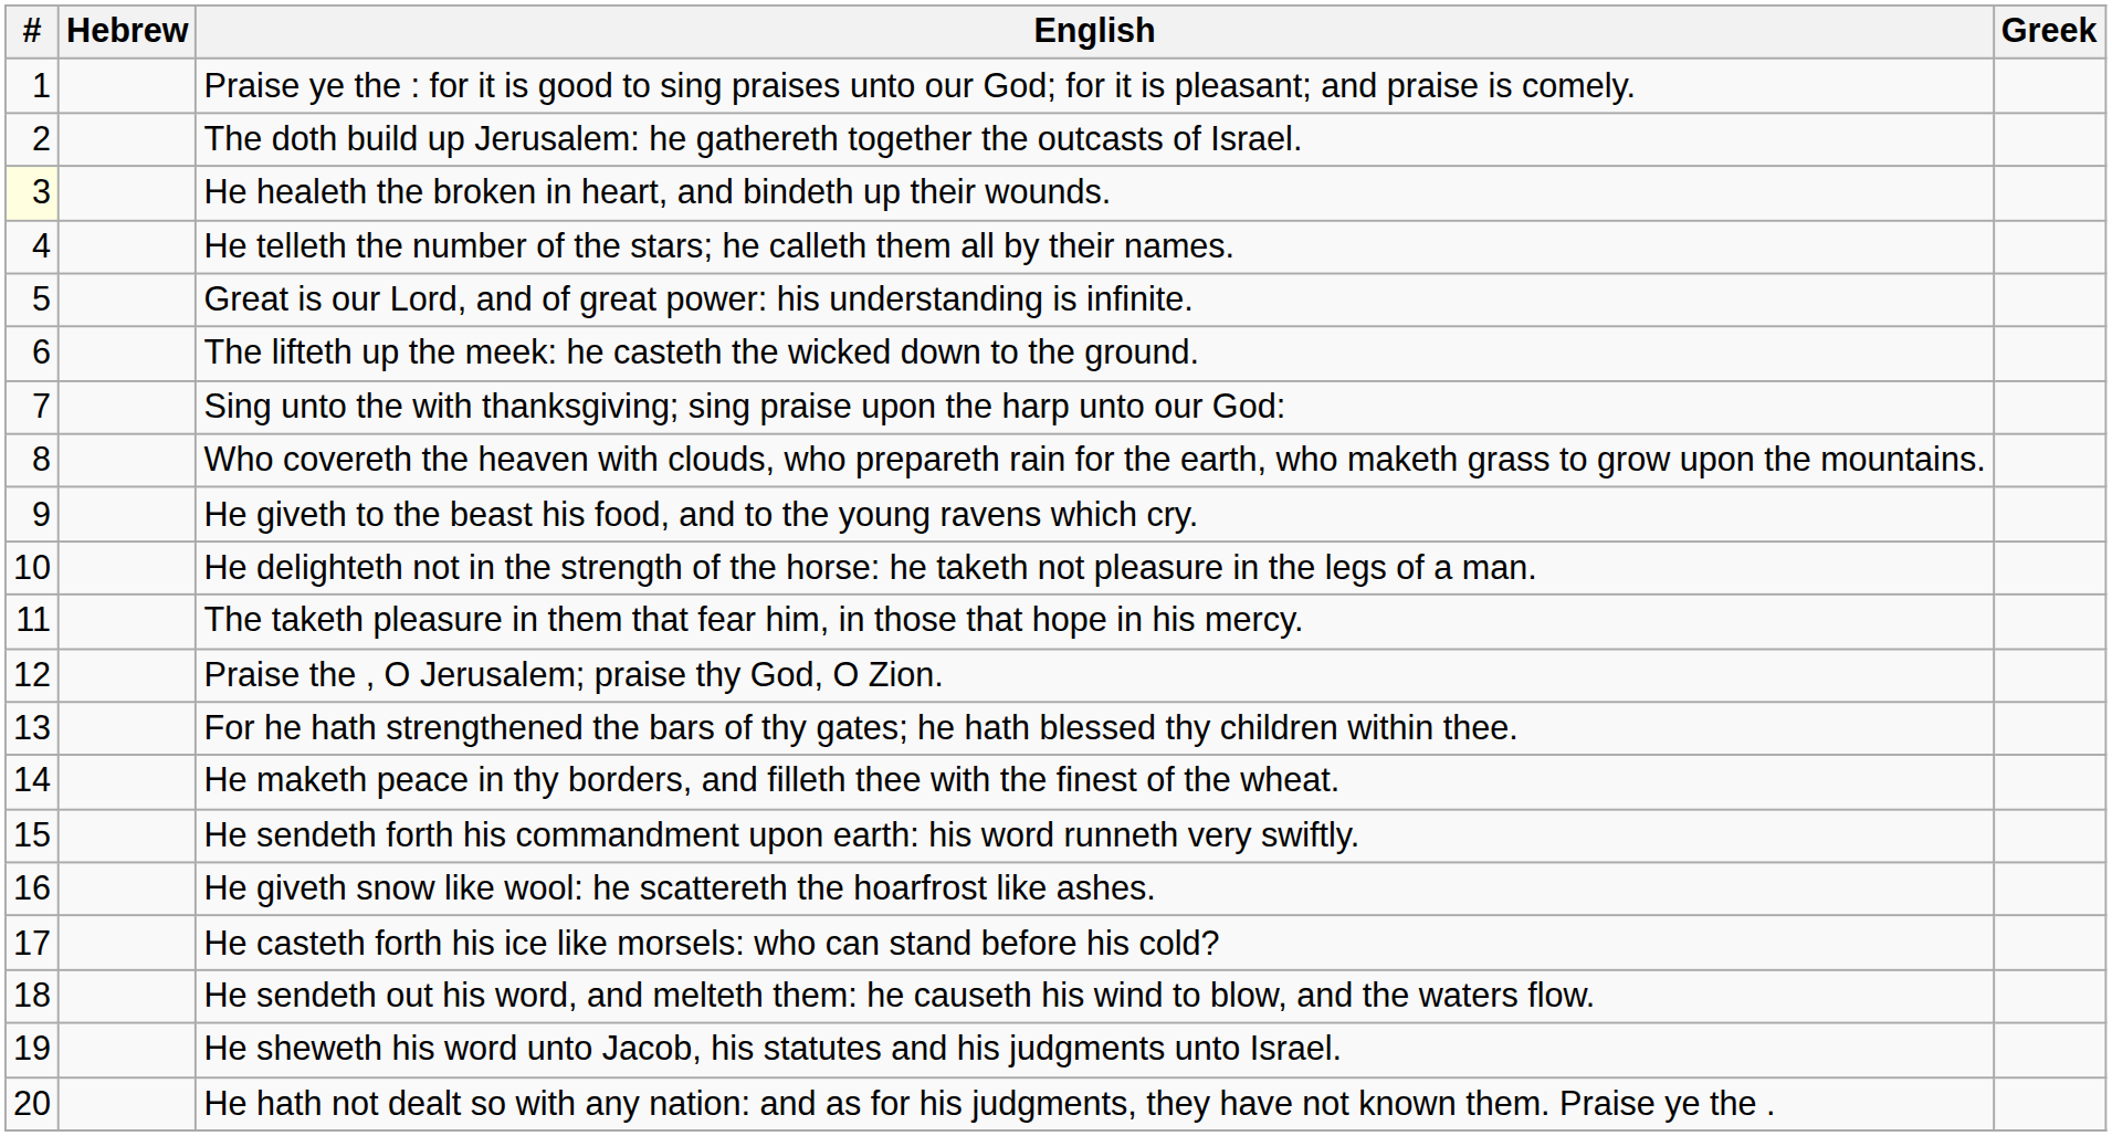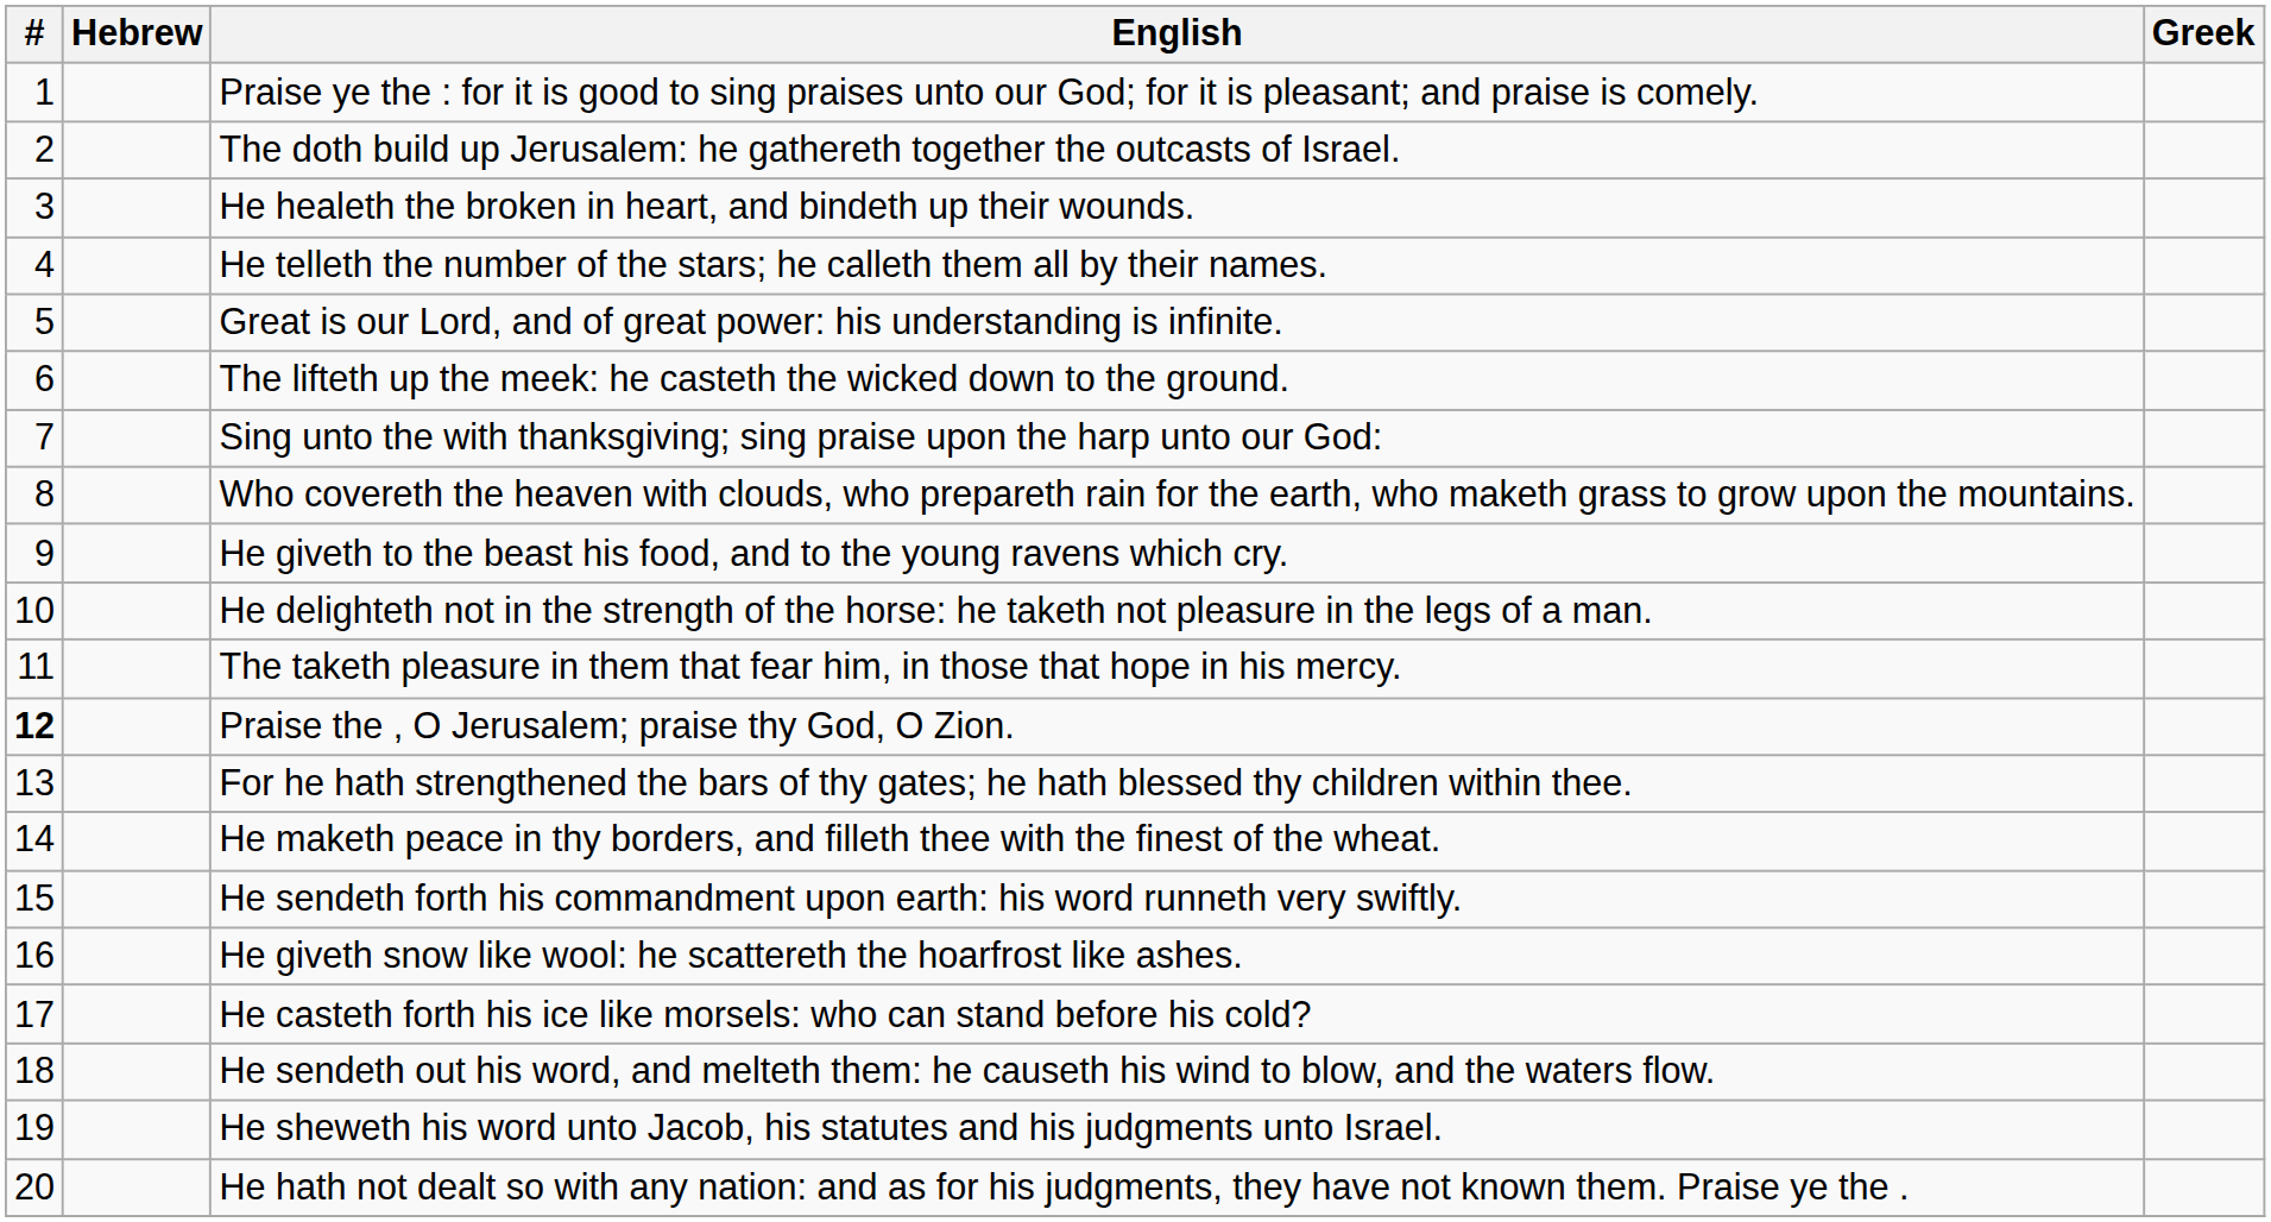He healeth the broken in heart, and bindeth up their wounds. | #: lightyellow background -> no background
Praise the , O Jerusalem; praise thy God, O Zion. | #: normal -> bold
